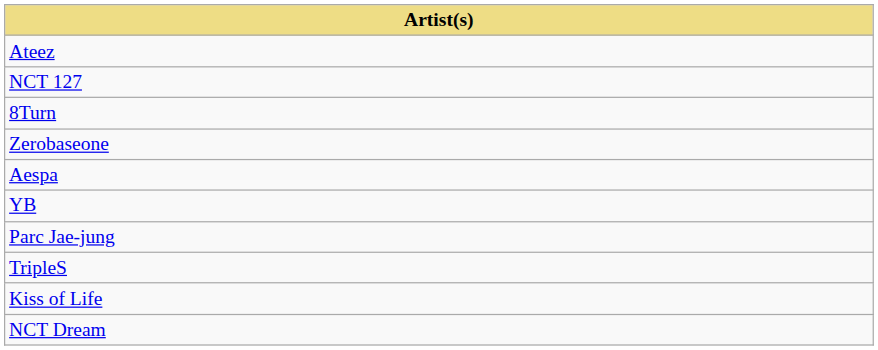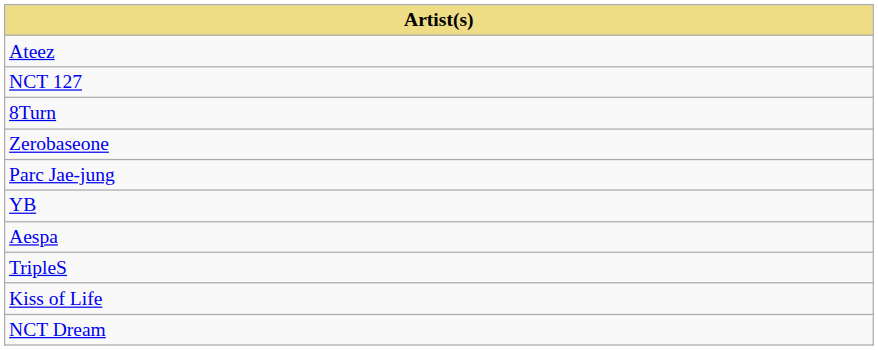row 6 | column 1: Aespa -> Parc Jae-jung
row 8 | column 1: Parc Jae-jung -> Aespa
